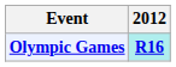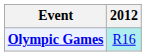Olympic Games | 2012: bold -> normal
